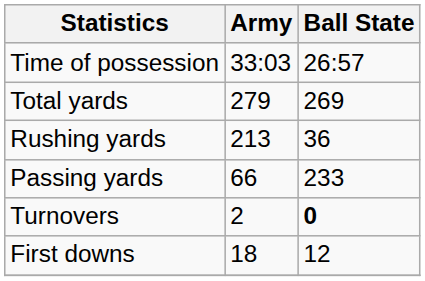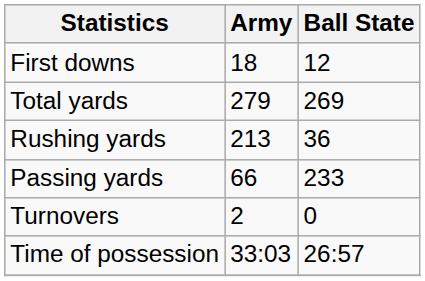rows swapped: First downs <-> Time of possession
Turnovers | Ball State: bold -> normal
